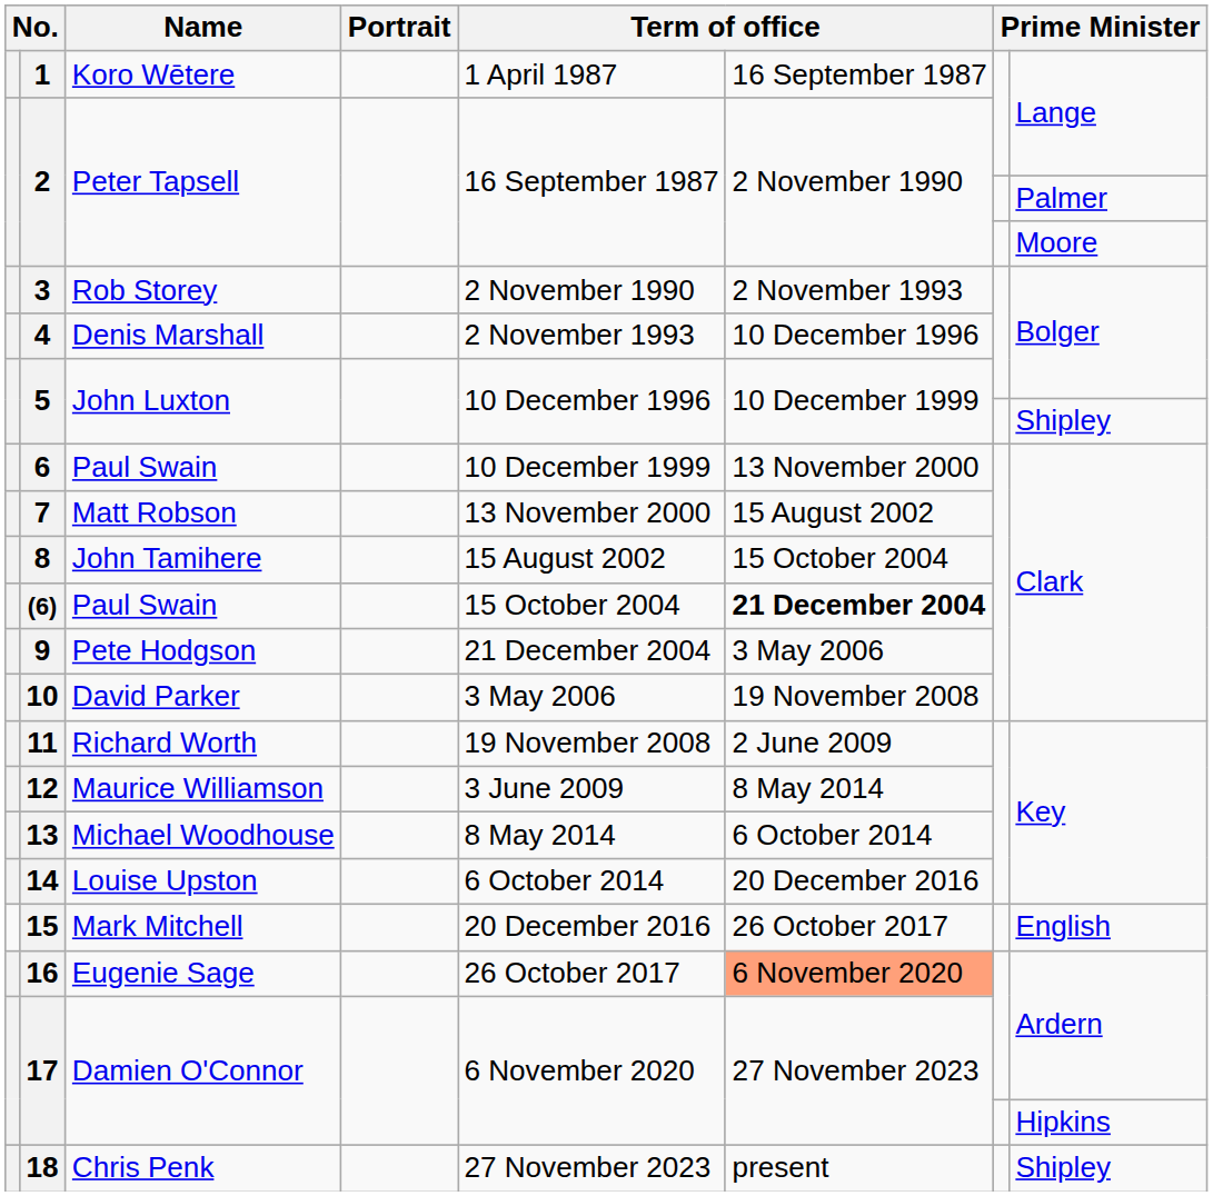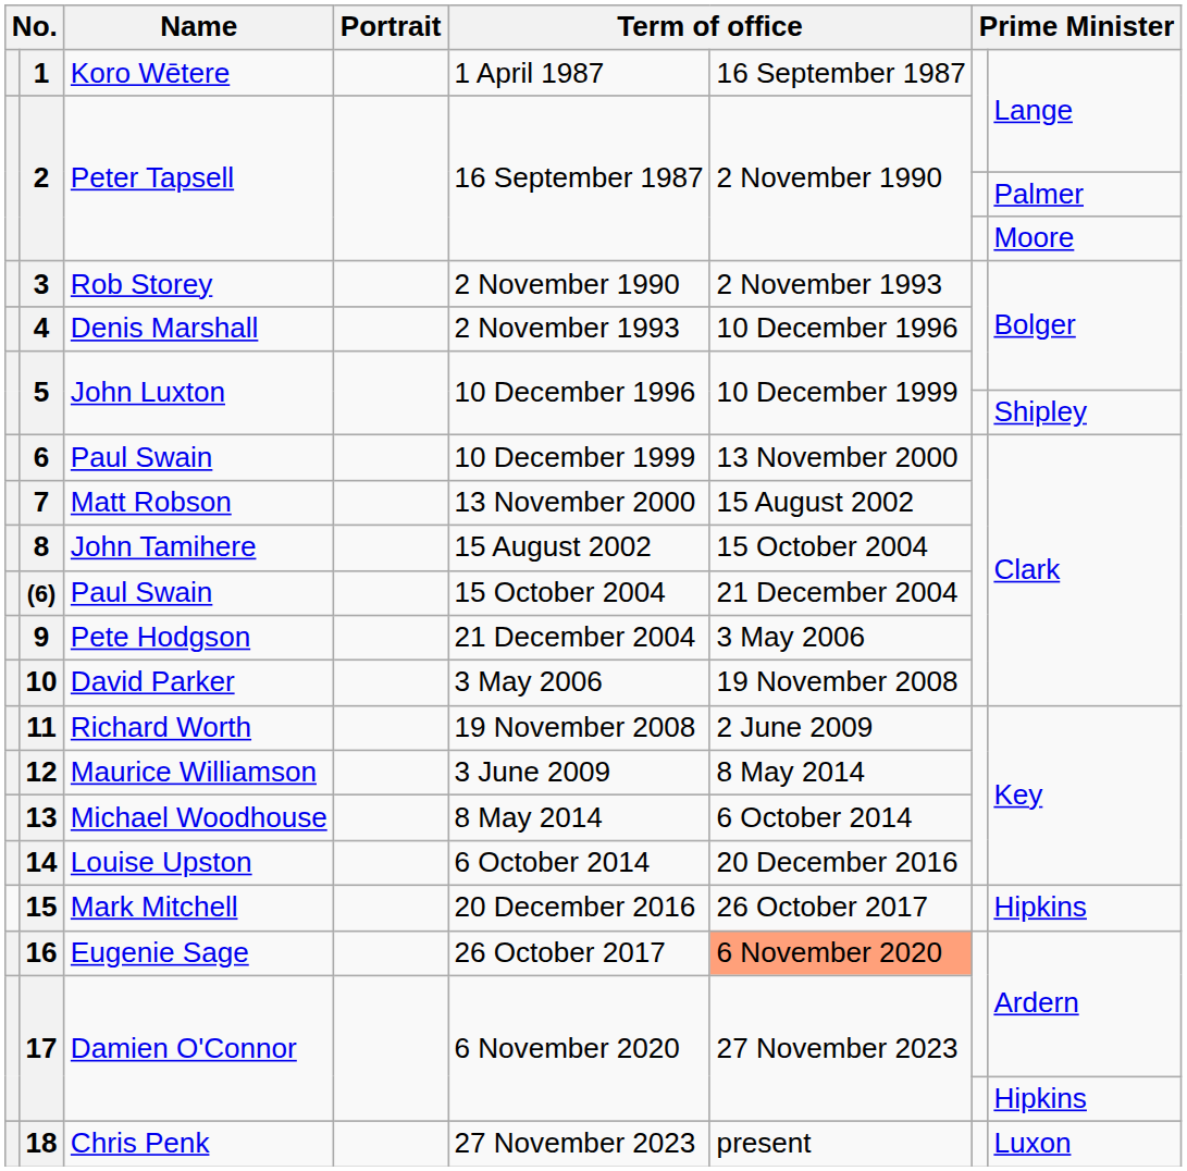(6) | column 6: bold -> normal
15 | column 8: English -> Hipkins
18 | column 8: Shipley -> Luxon
